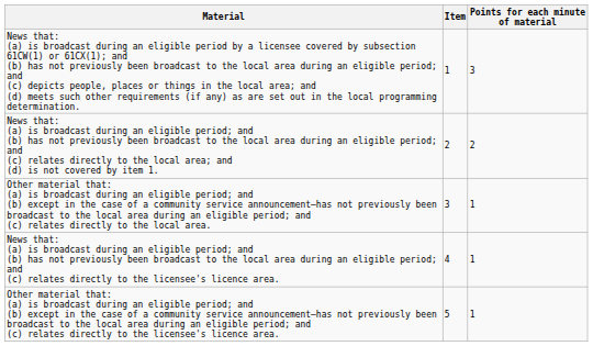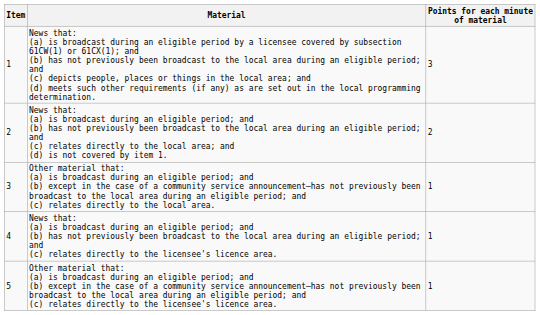columns swapped: Item <-> Material
